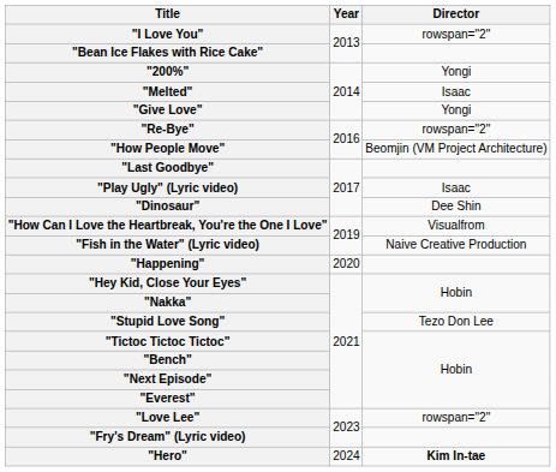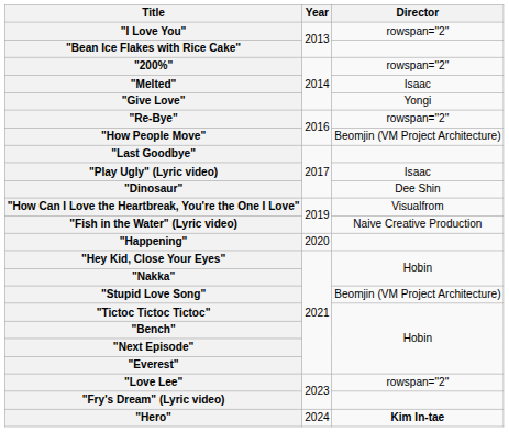"200%" | Director: Yongi -> rowspan="2"
"Stupid Love Song" | Director: Tezo Don Lee -> Beomjin (VM Project Architecture)
